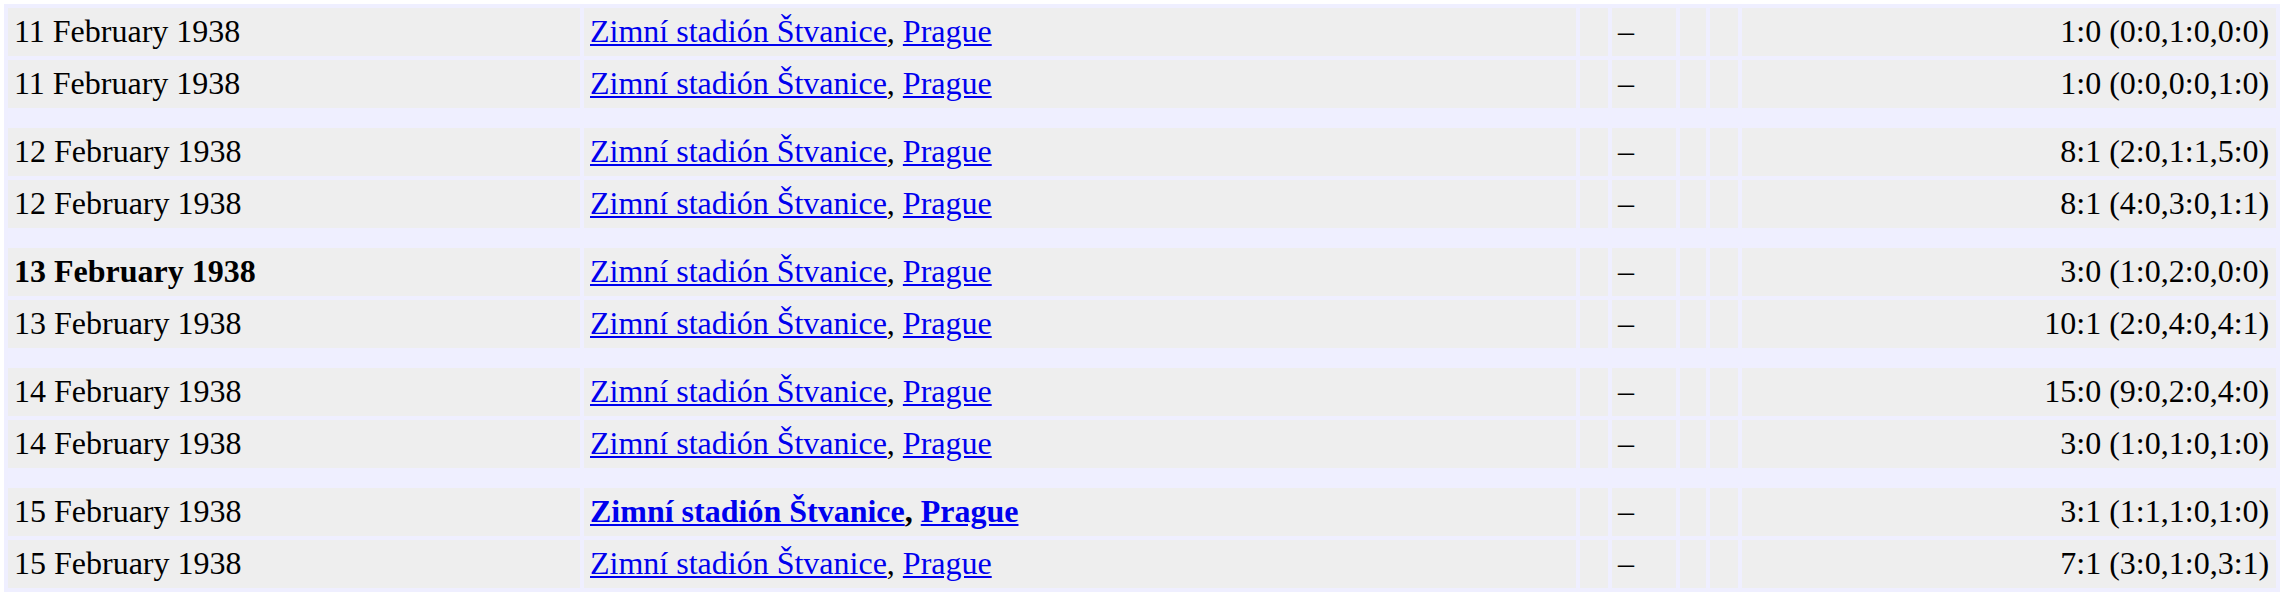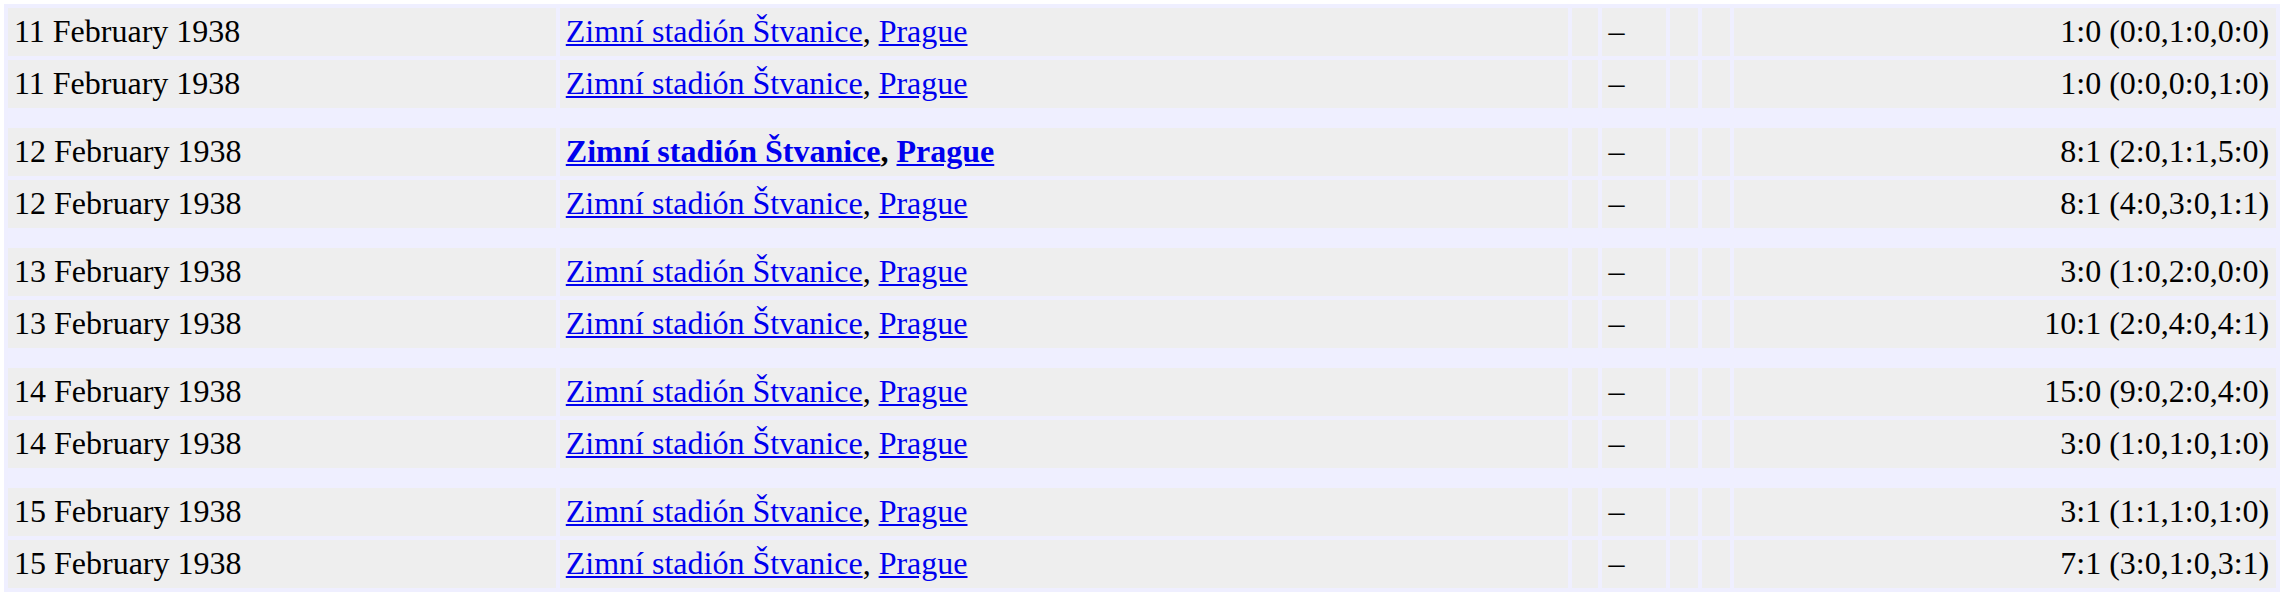row 3 | column 2: normal -> bold
row 5 | column 1: bold -> normal
row 9 | column 2: bold -> normal
